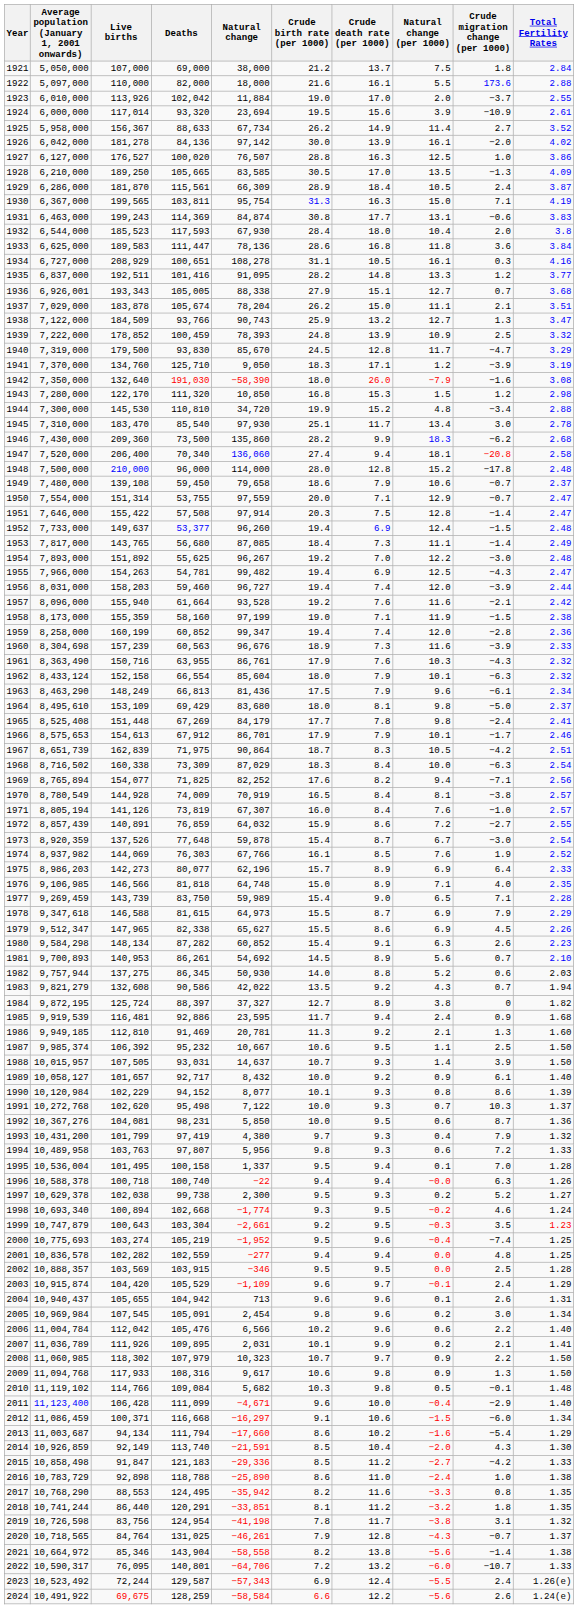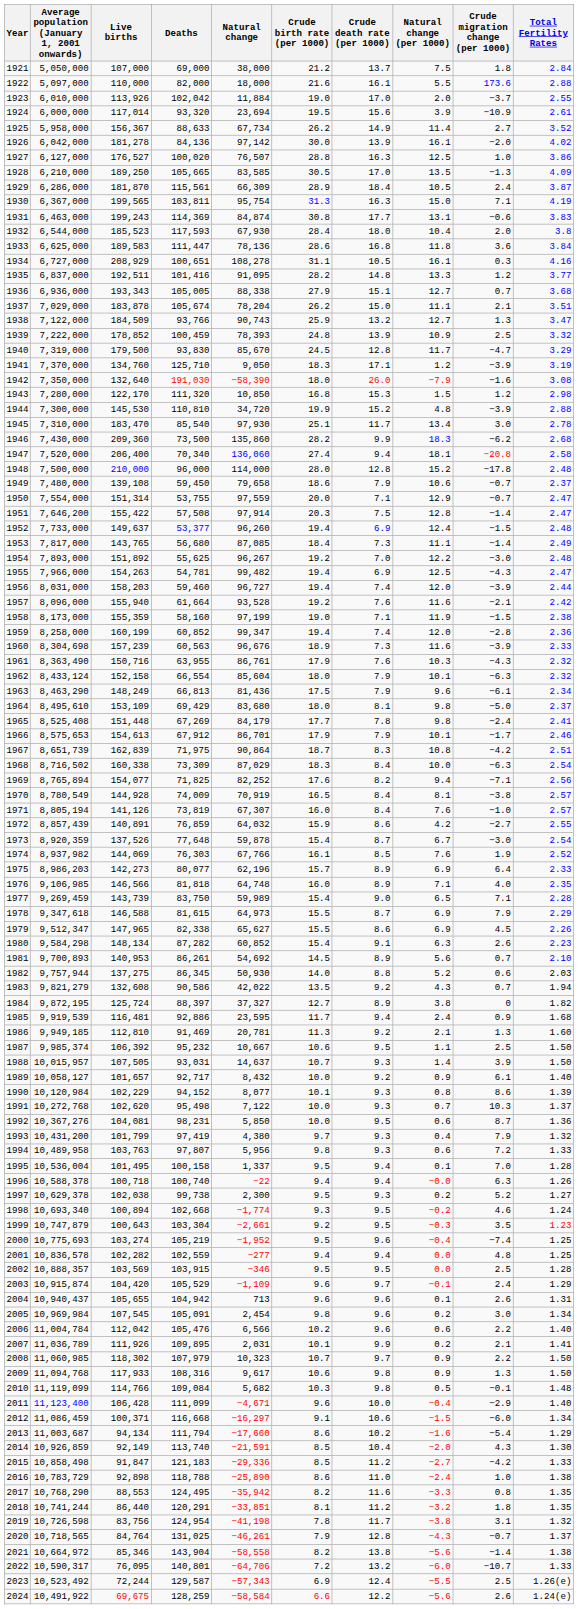1936 | Average population (January 1, 2001 onwards): 6,926,001 -> 6,936,000
1944 | Crude migration change (per 1000): −3.4 -> −3.9
1951 | Average population (January 1, 2001 onwards): 7,646,000 -> 7,646,200
1967 | Natural change (per 1000): 10.5 -> 10.8
1972 | Natural change (per 1000): 7.2 -> 4.2
1976 | Crude birth rate (per 1000): 15.0 -> 16.0
2010 | Average population (January 1, 2001 onwards): 11,119,102 -> 11,119,099
2023 | Crude migration change (per 1000): 2.4 -> 2.5
